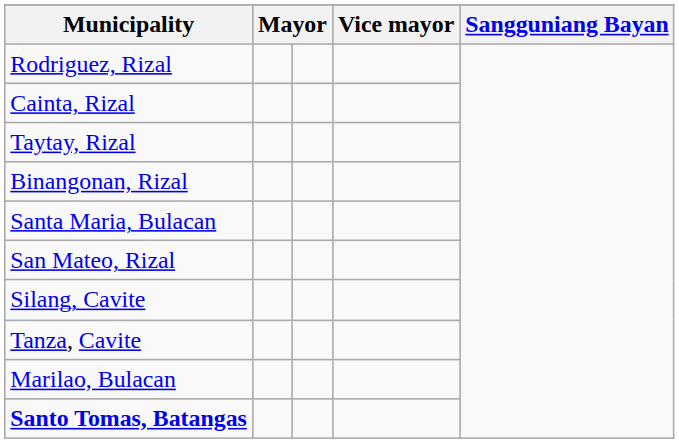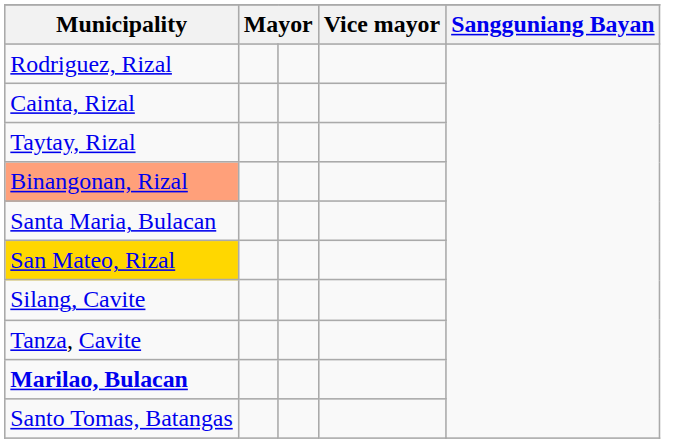Binangonan, Rizal | Municipality: no background -> lightsalmon background
San Mateo, Rizal | Municipality: no background -> gold background
Marilao, Bulacan | Municipality: normal -> bold
Santo Tomas, Batangas | Municipality: bold -> normal
